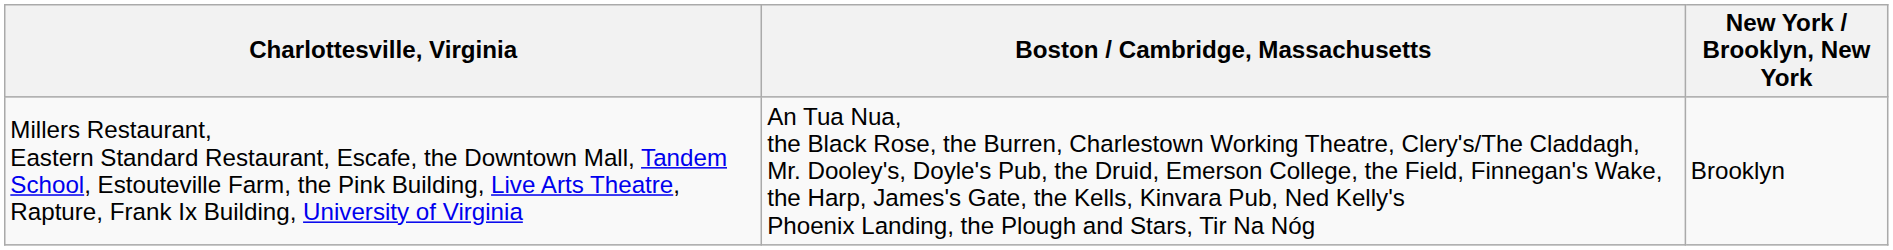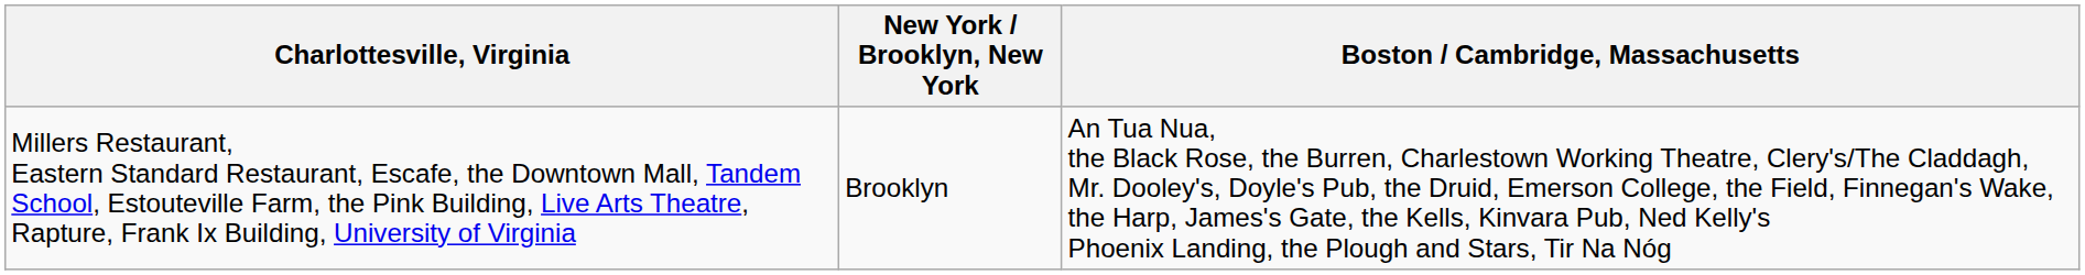columns swapped: Boston / Cambridge, Massachusetts <-> New York / Brooklyn, New York
